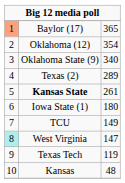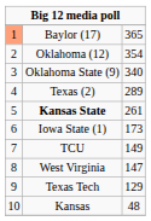Iowa State (1) | column 3: 180 -> 173
West Virginia | column 1: paleturquoise background -> no background
Texas Tech | column 3: 119 -> 129
